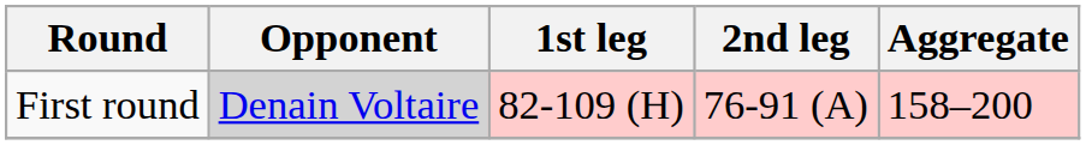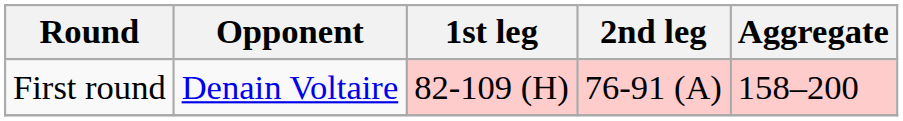First round | Opponent: lightgrey background -> no background
